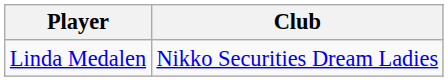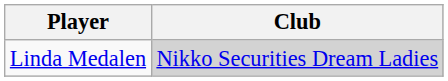Linda Medalen | Club: no background -> lightgrey background
